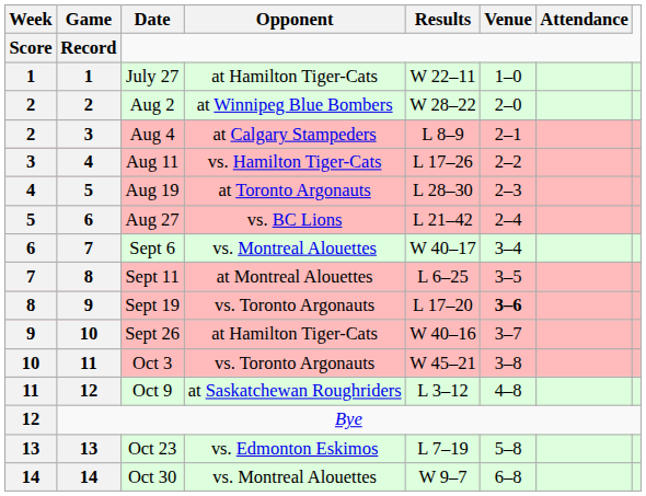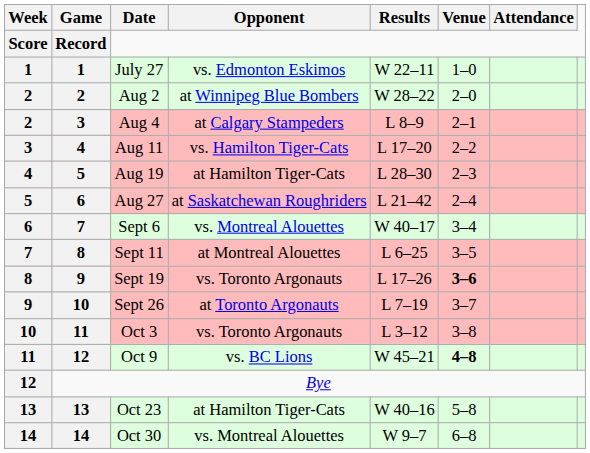July 27 | Opponent: at Hamilton Tiger-Cats -> vs. Edmonton Eskimos
Aug 11 | Results: L 17–26 -> L 17–20
Aug 19 | Opponent: at Toronto Argonauts -> at Hamilton Tiger-Cats
Aug 27 | Opponent: vs. BC Lions -> at Saskatchewan Roughriders
Sept 19 | Results: L 17–20 -> L 17–26
Sept 26 | Opponent: at Hamilton Tiger-Cats -> at Toronto Argonauts
Sept 26 | Results: W 40–16 -> L 7–19
Oct 3 | Results: W 45–21 -> L 3–12
Oct 9 | Opponent: at Saskatchewan Roughriders -> vs. BC Lions
Oct 9 | Results: L 3–12 -> W 45–21
Oct 9 | Venue: normal -> bold
Oct 23 | Opponent: vs. Edmonton Eskimos -> at Hamilton Tiger-Cats
Oct 23 | Results: L 7–19 -> W 40–16
